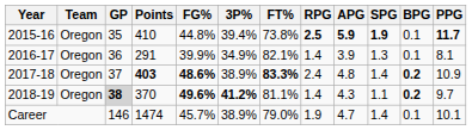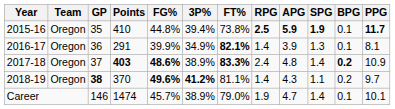2016-17 | FT%: normal -> bold
2018-19 | GP: lightgrey background -> no background
2018-19 | BPG: bold -> normal
